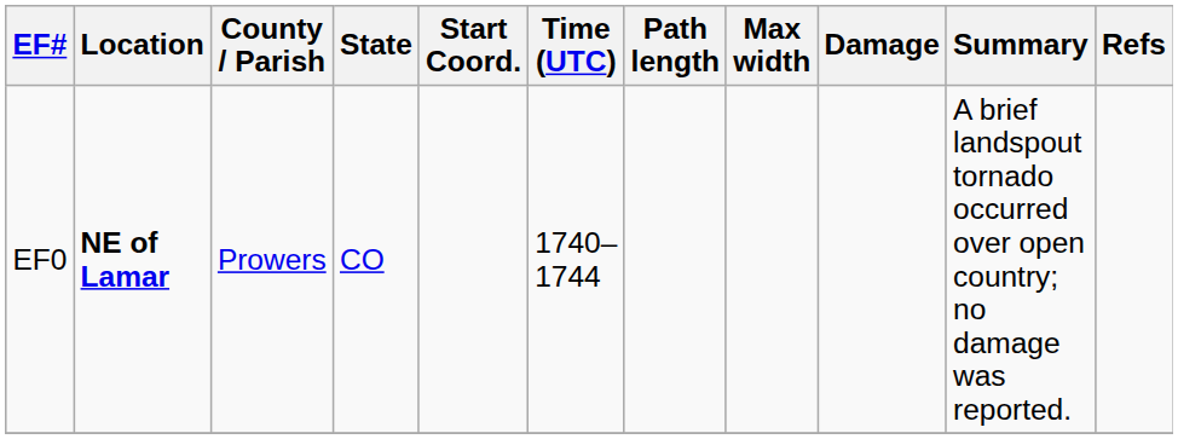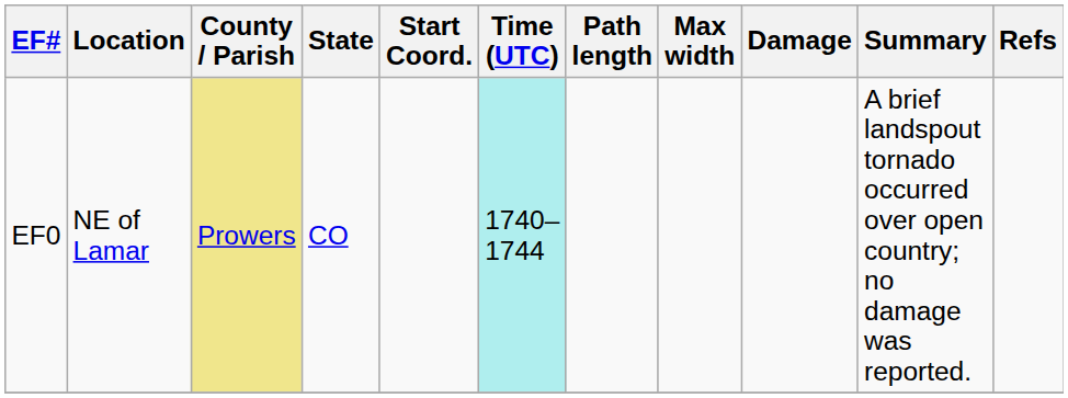EF0 | Location: bold -> normal
EF0 | County / Parish: no background -> khaki background
EF0 | Time (UTC): no background -> paleturquoise background
